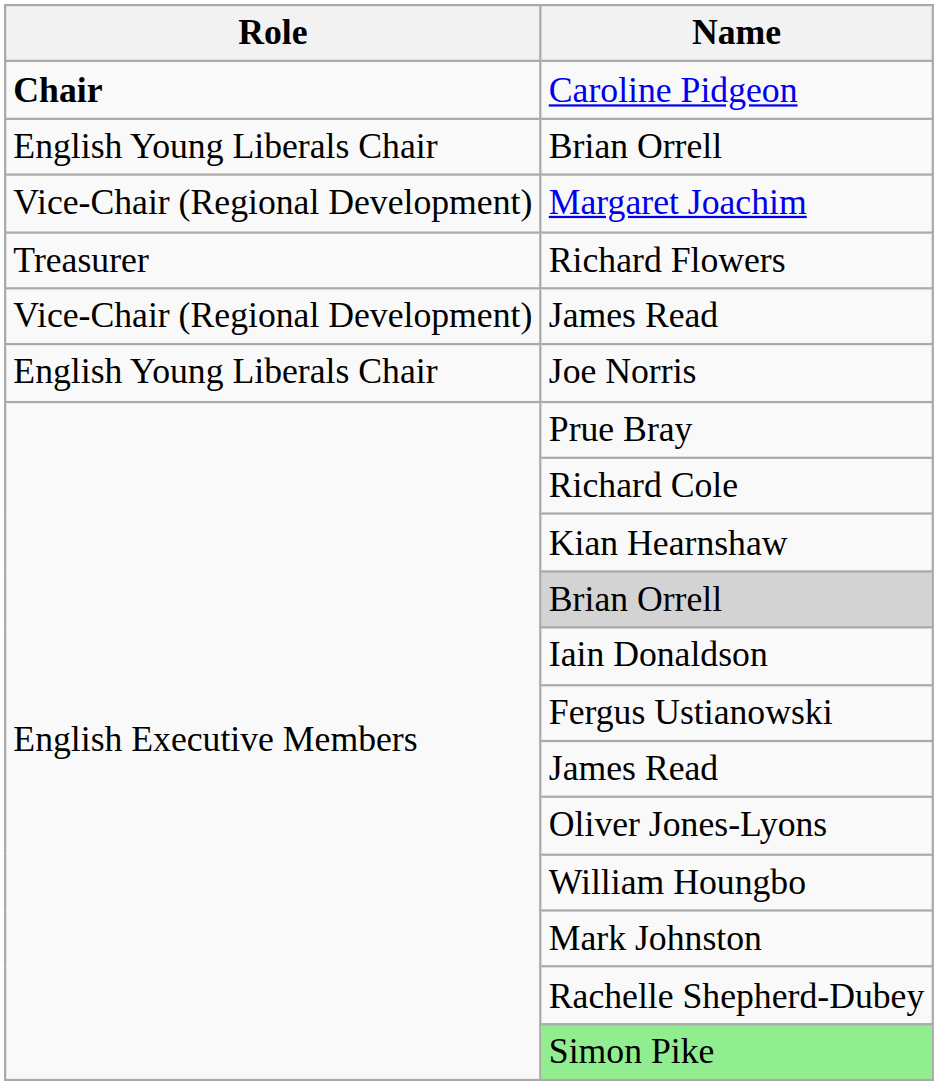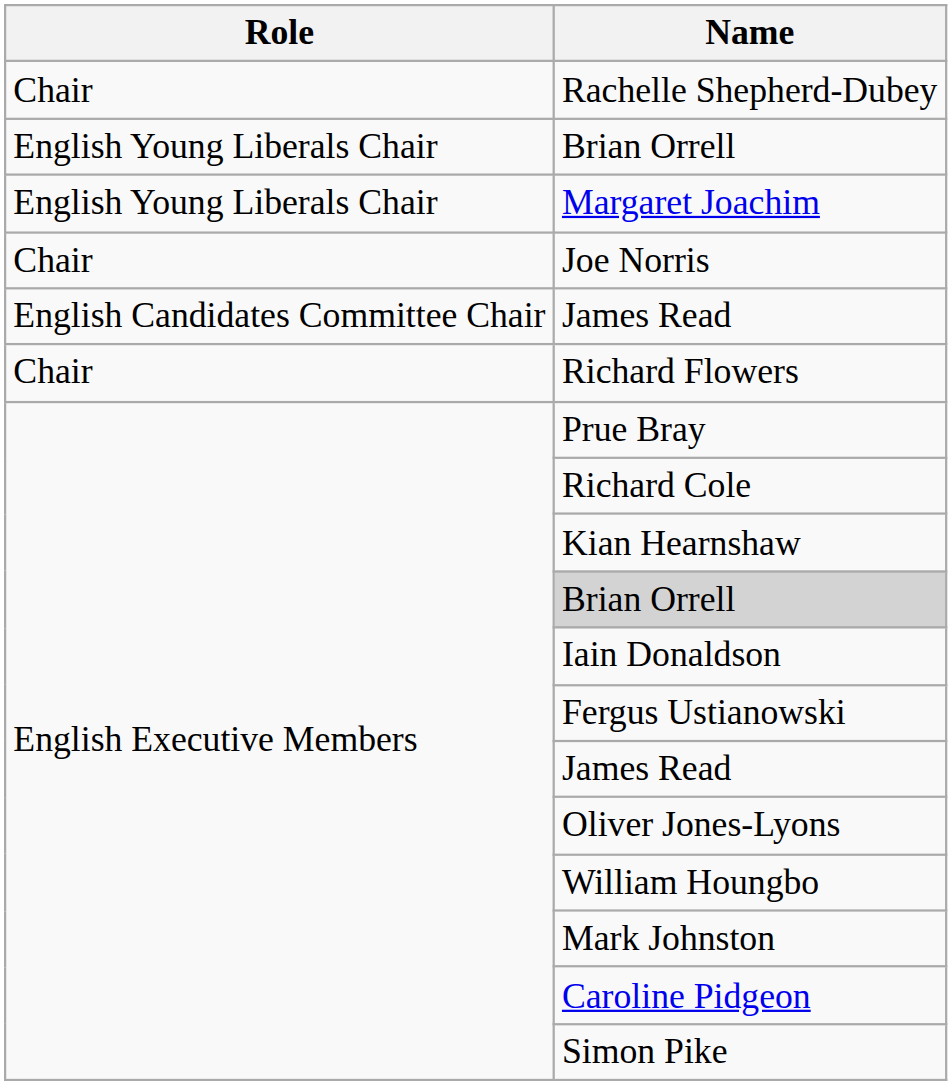row 2 | Role: bold -> normal
row 2 | Name: Caroline Pidgeon -> Rachelle Shepherd-Dubey
row 4 | Role: Vice-Chair (Regional Development) -> English Young Liberals Chair
row 5 | Role: Treasurer -> Chair
row 5 | Name: Richard Flowers -> Joe Norris
row 6 | Role: Vice-Chair (Regional Development) -> English Candidates Committee Chair
row 7 | Role: English Young Liberals Chair -> Chair
row 7 | Name: Joe Norris -> Richard Flowers
row 18 | Name: Rachelle Shepherd-Dubey -> Caroline Pidgeon
row 19 | Name: lightgreen background -> no background
